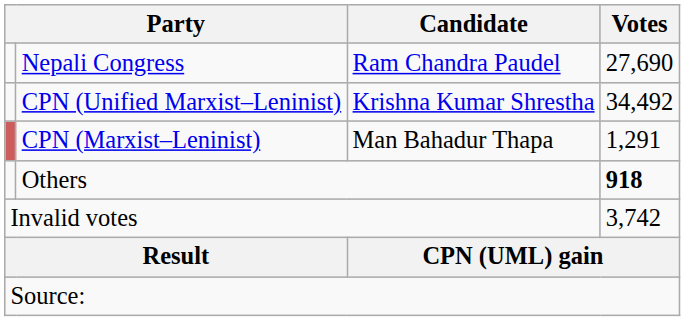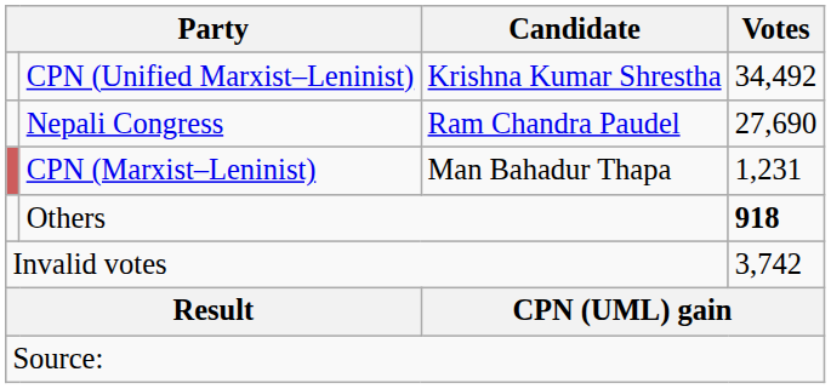rows swapped: CPN (Unified Marxist–Leninist) <-> Nepali Congress
CPN (Marxist–Leninist) | Votes: 1,291 -> 1,231
